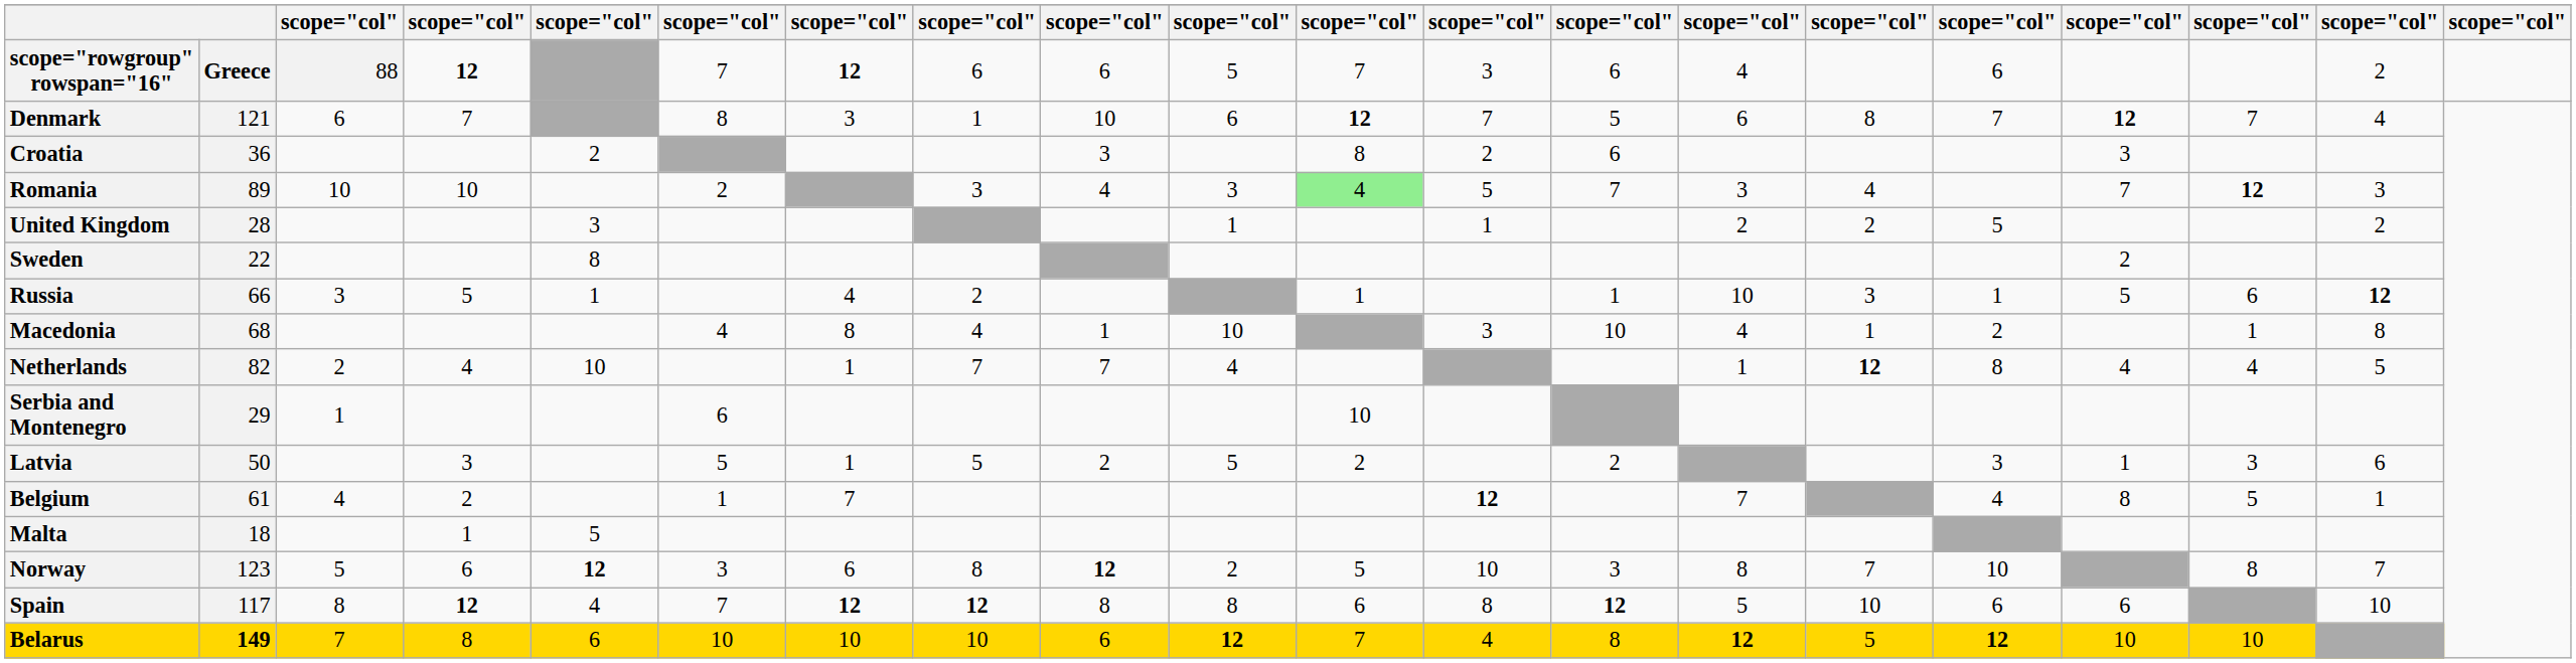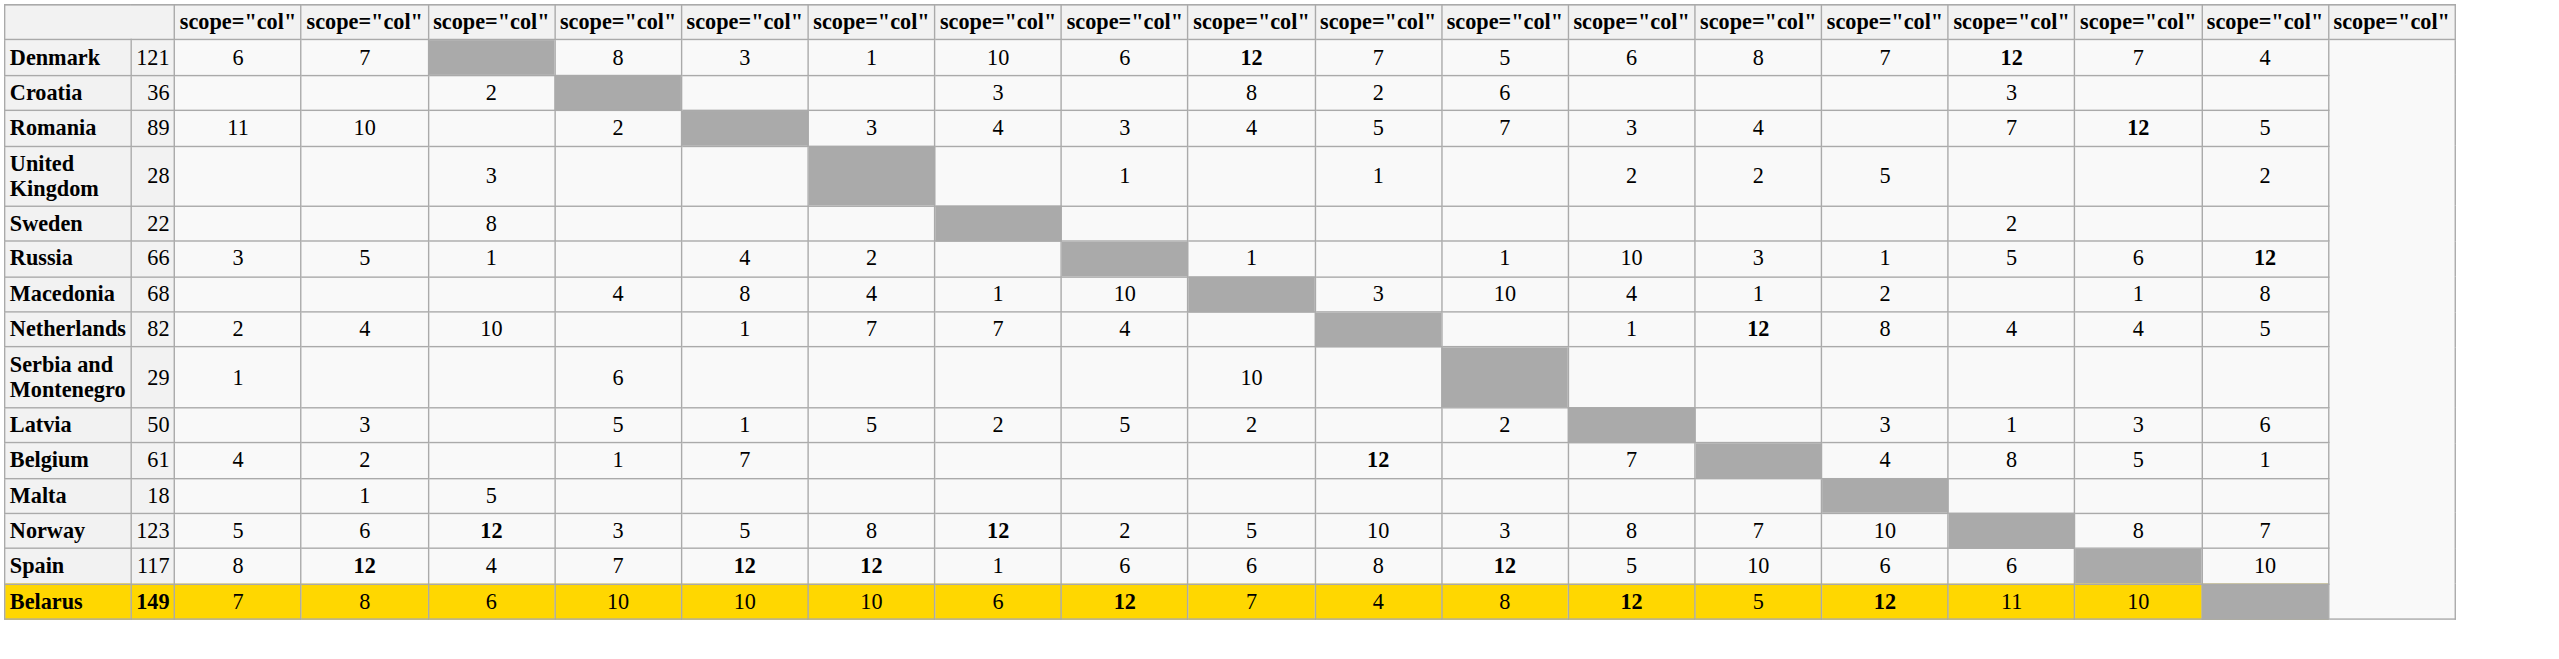- row: scope="rowgroup" rowspan="16" | Greece | 88 | 12 | 7 | 12 | 6 | 6 | 5 | 7 | 3 | 6 | 4 | 6 | 2
Romania | column 3: 10 -> 11
Romania | column 11: lightgreen background -> no background
Romania | column 19: 3 -> 5
Norway | column 7: 6 -> 5
Spain | column 9: 8 -> 1
Spain | column 10: 8 -> 6
Belarus | column 17: 10 -> 11
